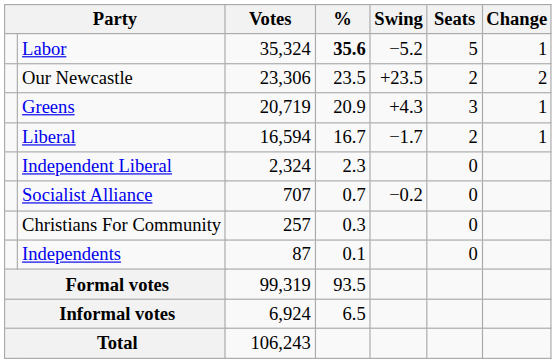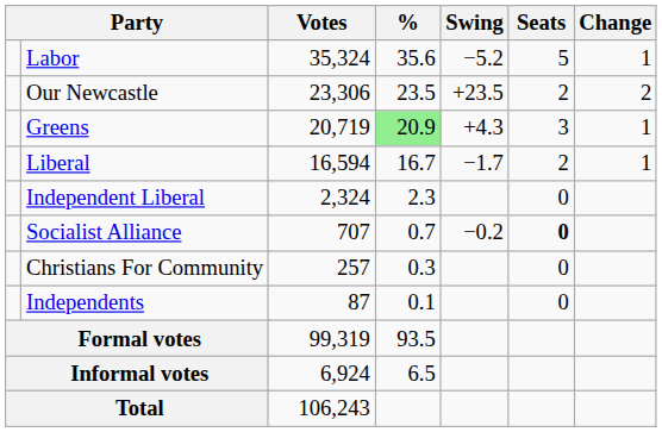Labor | %: bold -> normal
Greens | %: no background -> lightgreen background
Socialist Alliance | Seats: normal -> bold
